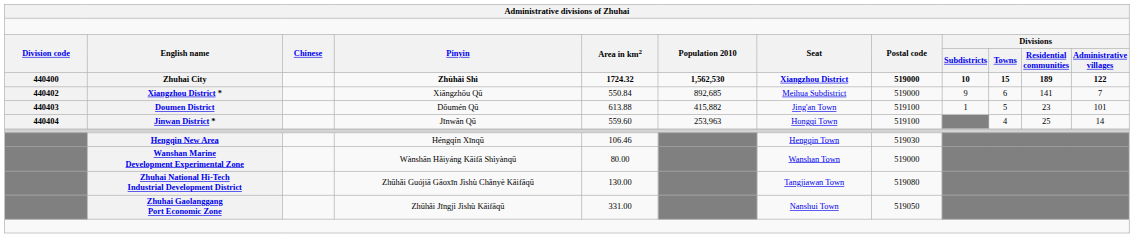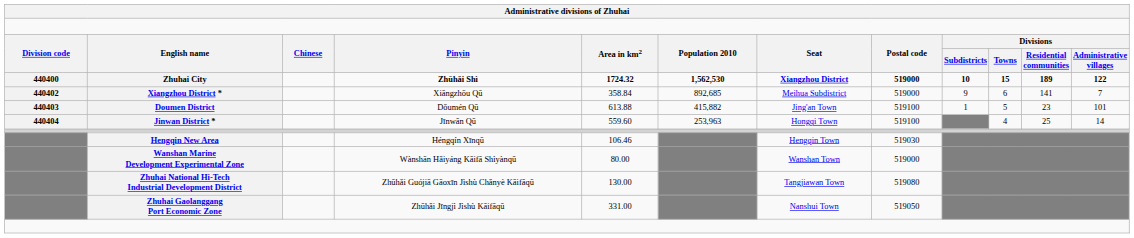Xiangzhou District * | column 5: 550.84 -> 358.84
